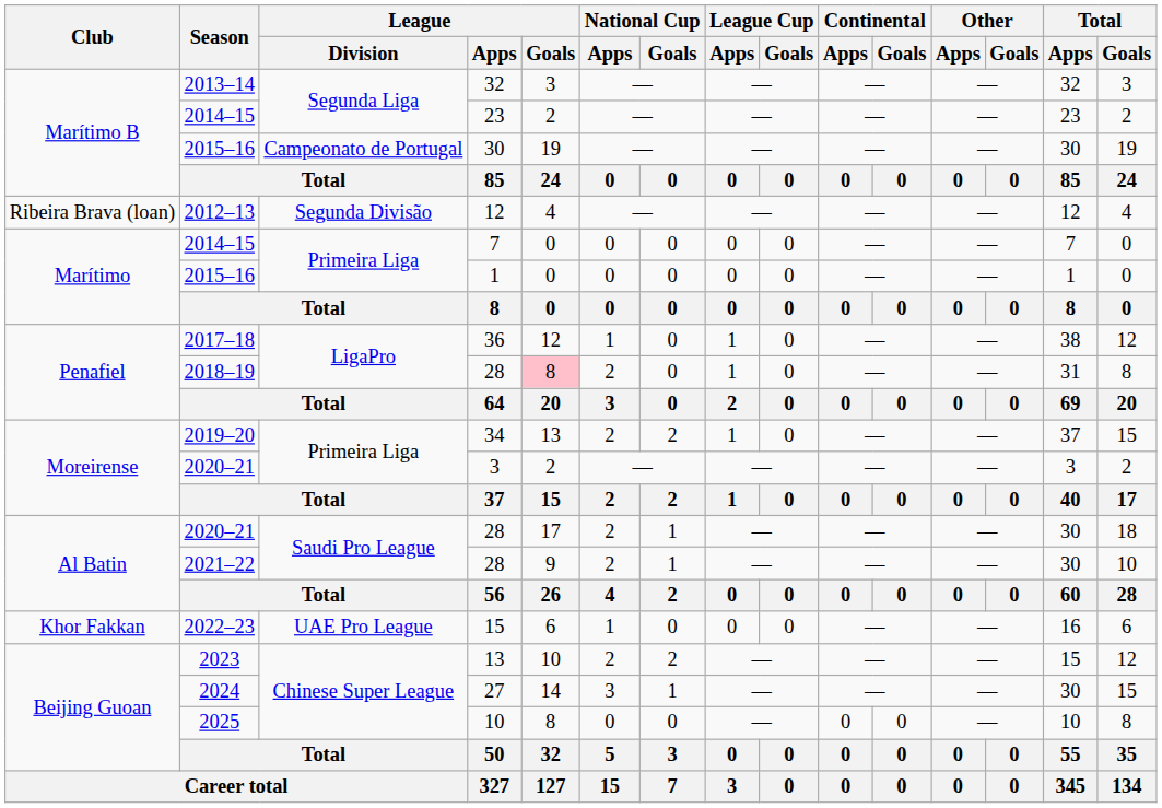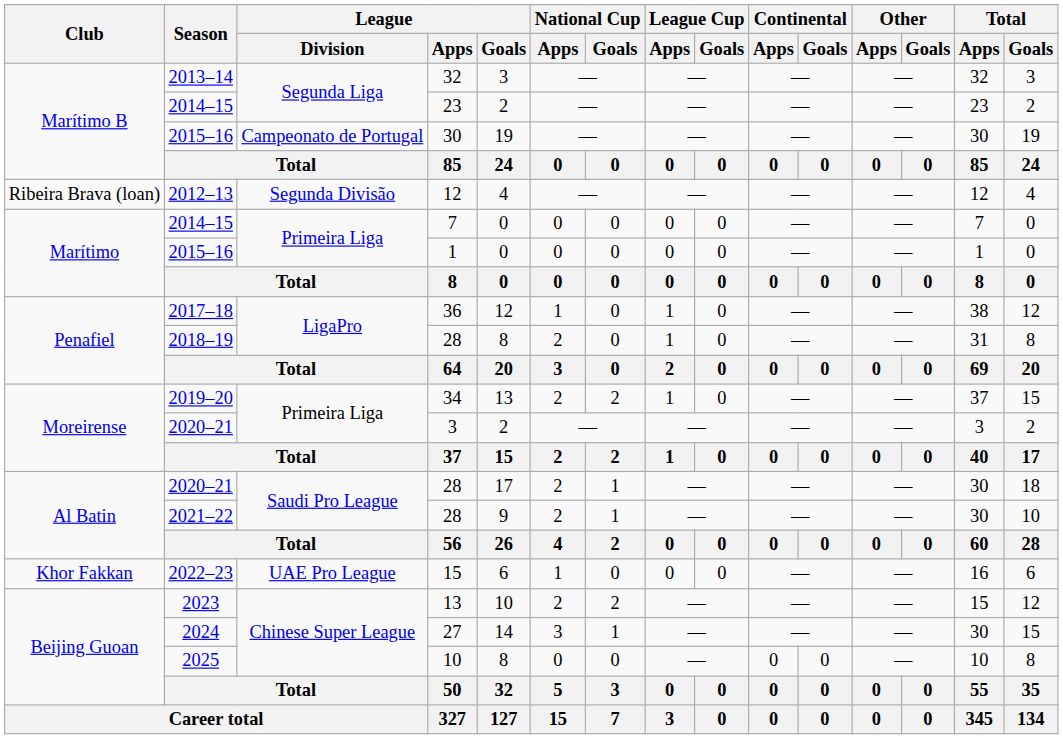2018–19 / 28 | League / Goals: pink background -> no background
